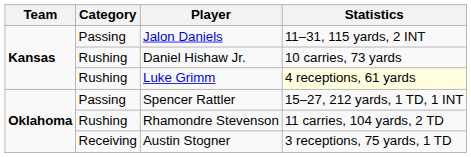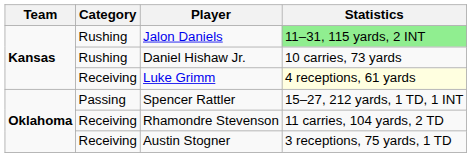Jalon Daniels | Category: Passing -> Rushing
Jalon Daniels | Statistics: no background -> lightgreen background
Luke Grimm | Category: Rushing -> Receiving
Rhamondre Stevenson | Category: Rushing -> Receiving
